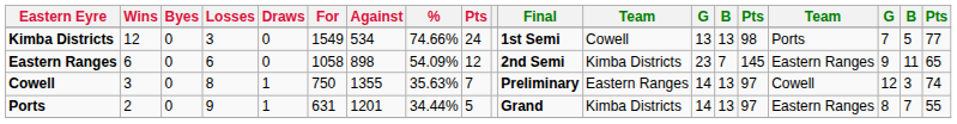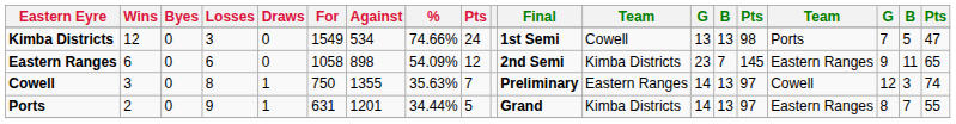row 2 | column 19: 77 -> 47
